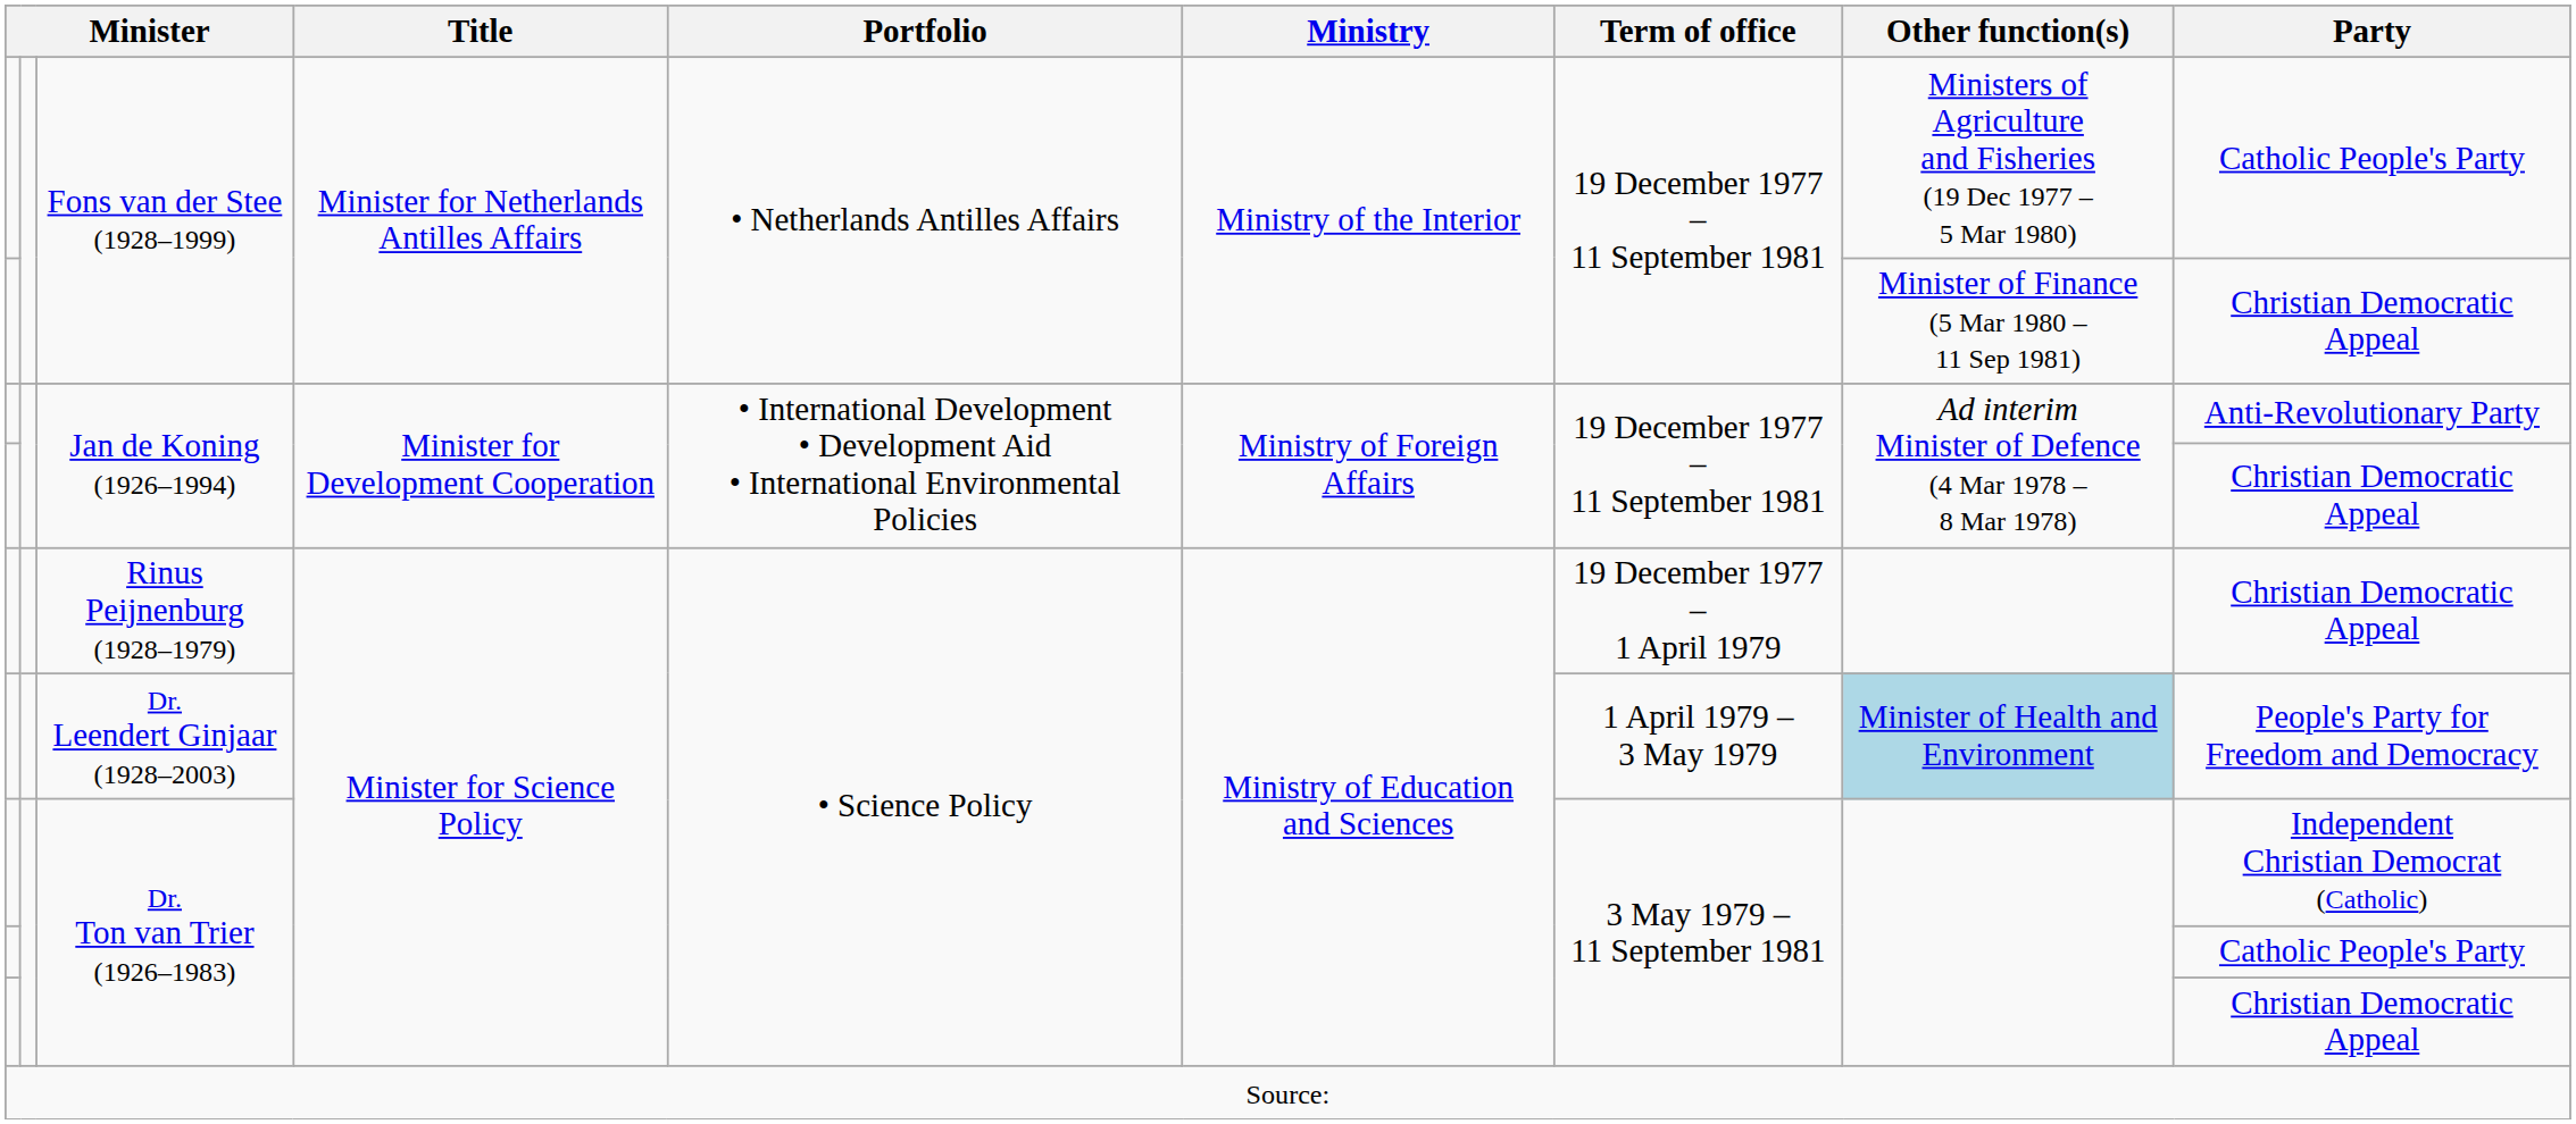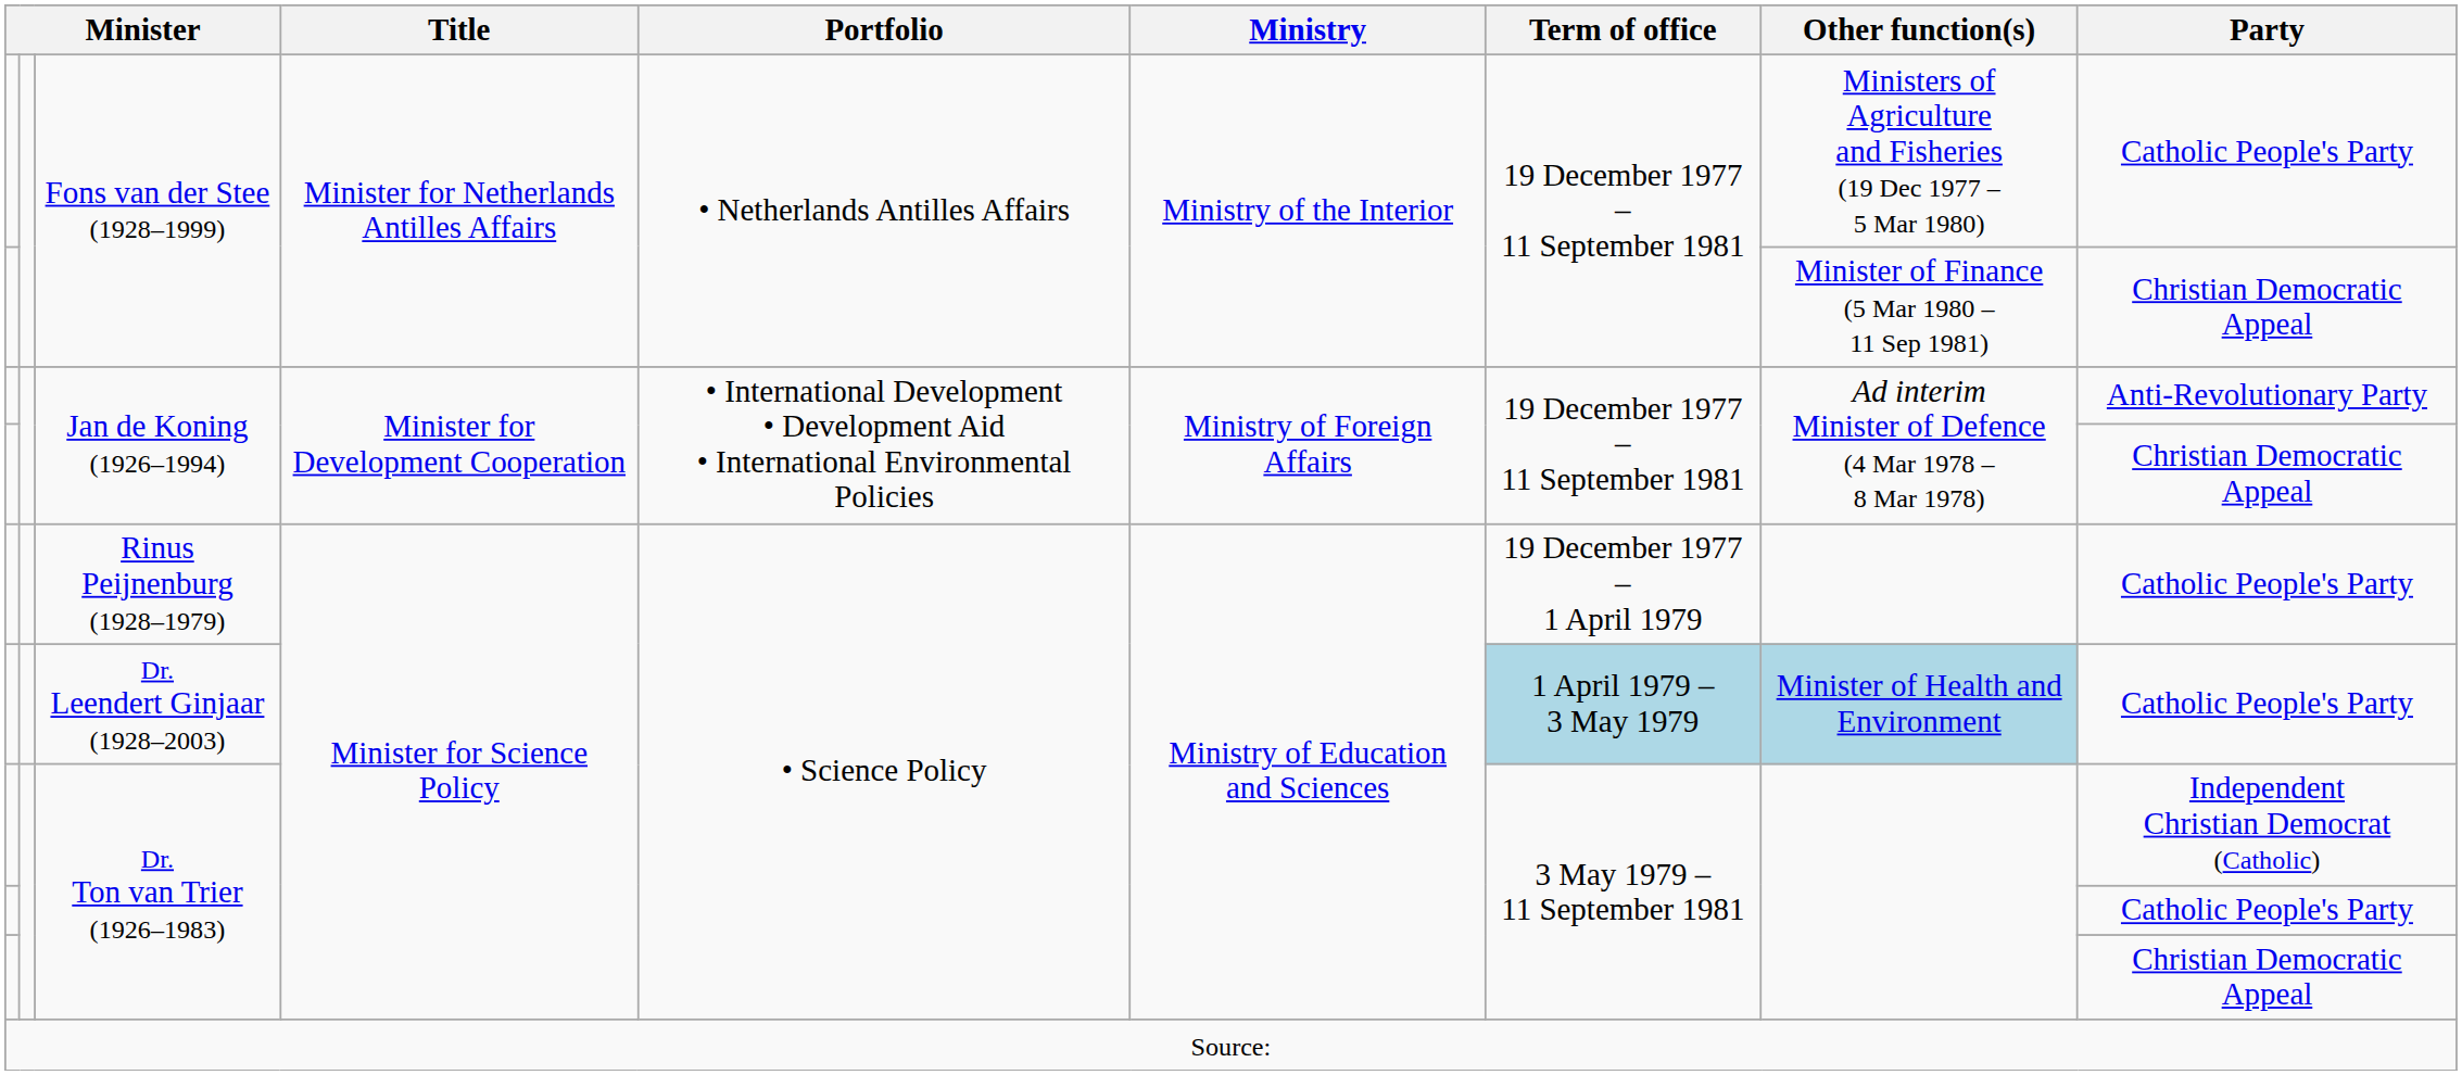Rinus Peijnenburg (1928–1979) | Party: Christian Democratic Appeal -> Catholic People's Party
Dr. Leendert Ginjaar (1928–2003) | Term of office: no background -> lightblue background
Dr. Leendert Ginjaar (1928–2003) | Party: People's Party for Freedom and Democracy -> Catholic People's Party
